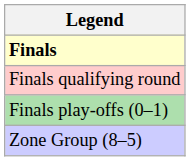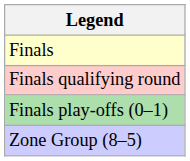row 2 | column 1: bold -> normal
